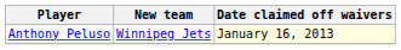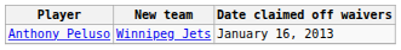Anthony Peluso | Date claimed off waivers: lightyellow background -> no background
